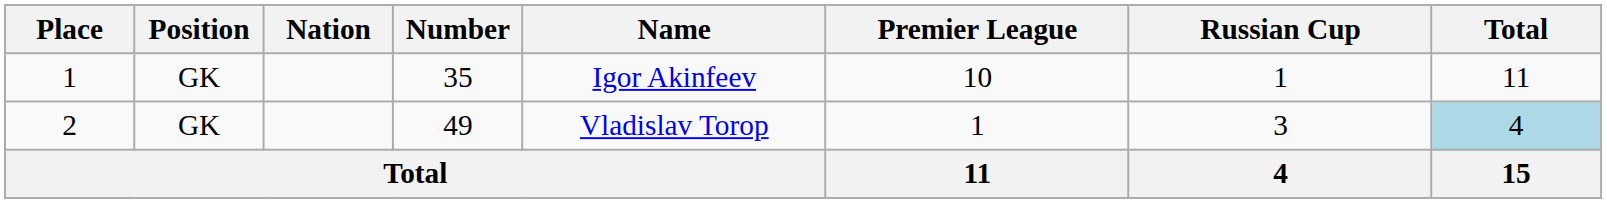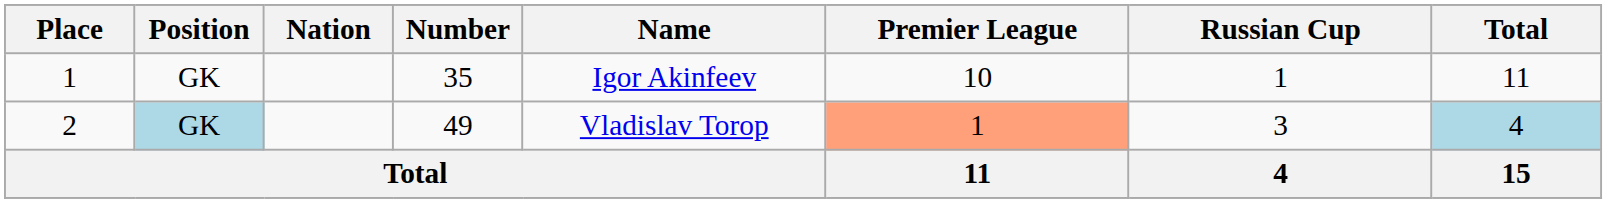2 | Position: no background -> lightblue background
2 | Premier League: no background -> lightsalmon background
